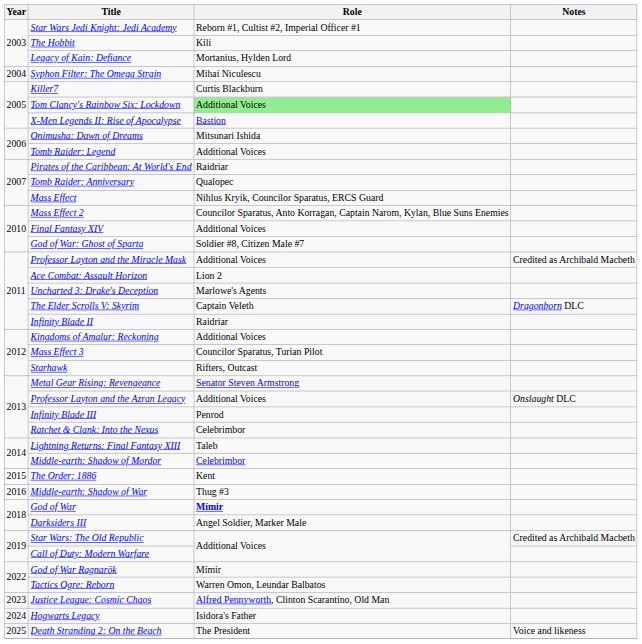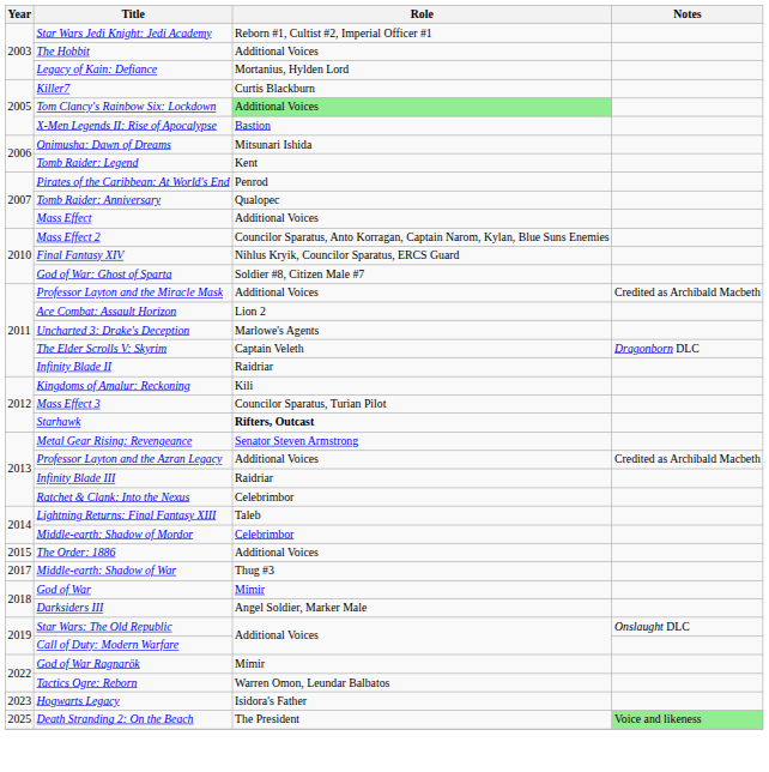The Hobbit | Role: Kili -> Additional Voices
- row: 2004 | Syphon Filter: The Omega Strain | Mihai Niculescu
Tomb Raider: Legend | Role: Additional Voices -> Kent
Pirates of the Caribbean: At World's End | Role: Raidriar -> Penrod
Mass Effect | Role: Nihlus Kryik, Councilor Sparatus, ERCS Guard -> Additional Voices
Final Fantasy XIV | Role: Additional Voices -> Nihlus Kryik, Councilor Sparatus, ERCS Guard
Kingdoms of Amalur: Reckoning | Role: Additional Voices -> Kili
Starhawk | Role: normal -> bold
Professor Layton and the Azran Legacy | Notes: Onslaught DLC -> Credited as Archibald Macbeth
Infinity Blade III | Role: Penrod -> Raidriar
The Order: 1886 | Role: Kent -> Additional Voices
Middle-earth: Shadow of War | Year: 2016 -> 2017
God of War | Role: bold -> normal
Star Wars: The Old Republic | Notes: Credited as Archibald Macbeth -> Onslaught DLC
- row: 2023 | Justice League: Cosmic Chaos | Alfred Pennyworth, Clinton Scarantino, Old Man
Hogwarts Legacy | Year: 2024 -> 2023
Death Stranding 2: On the Beach | Notes: no background -> lightgreen background
